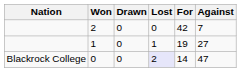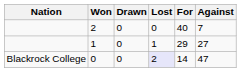row 2 | For: 42 -> 40
row 3 | For: 19 -> 29
